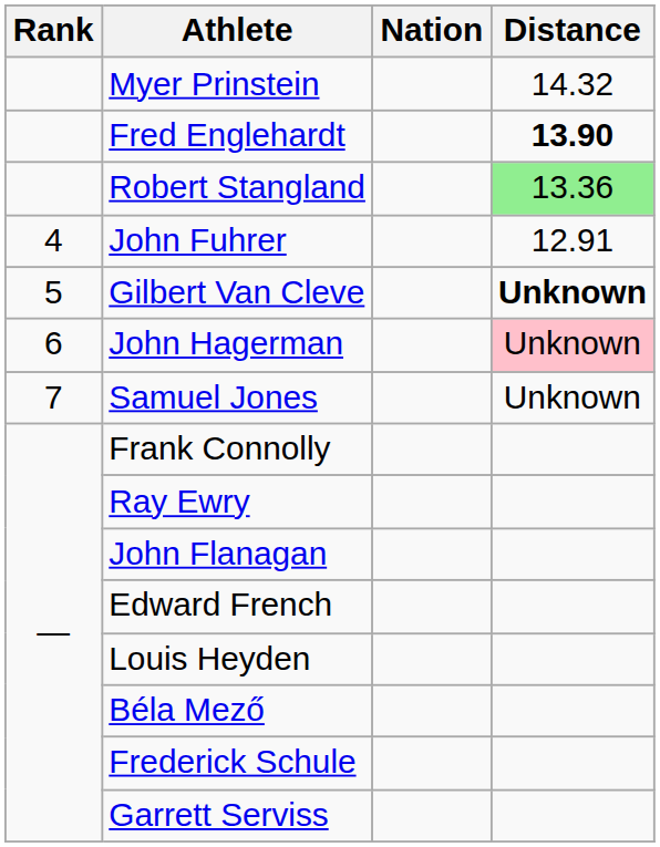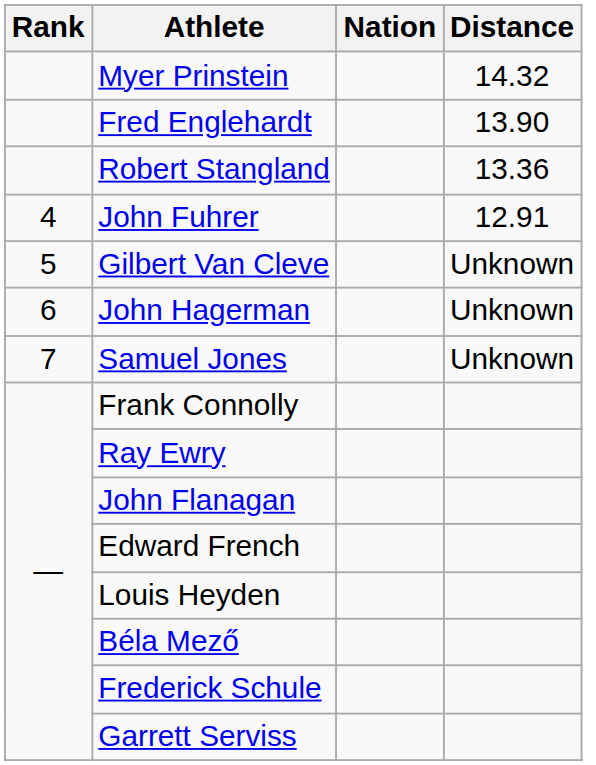Fred Englehardt | Distance: bold -> normal
Robert Stangland | Distance: lightgreen background -> no background
Gilbert Van Cleve | Distance: bold -> normal
John Hagerman | Distance: pink background -> no background
